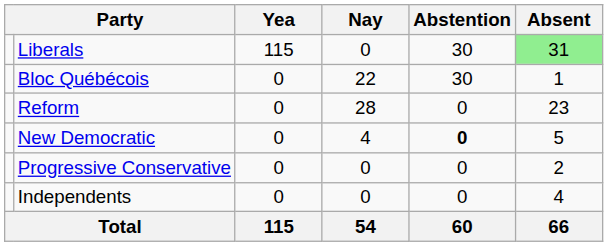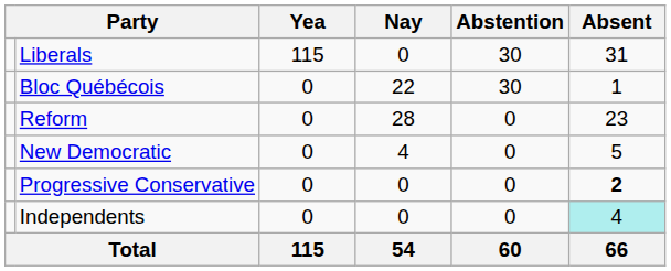Liberals | Absent: lightgreen background -> no background
New Democratic | Abstention: bold -> normal
Progressive Conservative | Absent: normal -> bold
Independents | Absent: no background -> paleturquoise background
